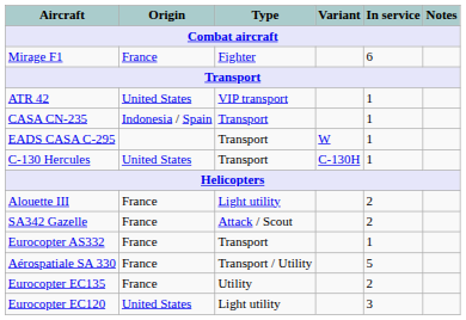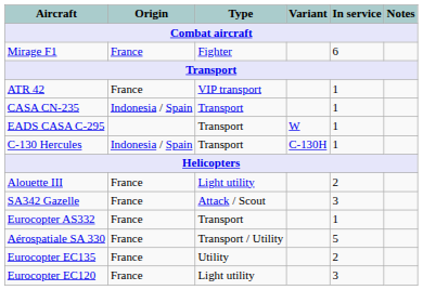ATR 42 | Origin: United States -> France
C-130 Hercules | Origin: United States -> Indonesia / Spain
SA342 Gazelle | In service: 2 -> 3
Eurocopter EC120 | Origin: United States -> France
